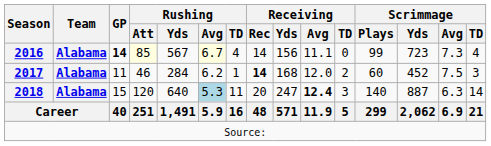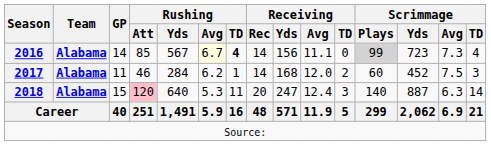2016 | GP: bold -> normal
2016 | Rushing / Att: lightyellow background -> no background
2016 | Rushing / TD: normal -> bold
2016 | Scrimmage / Plays: no background -> lightgrey background
2017 | Receiving / Rec: bold -> normal
2018 | Rushing / Att: no background -> pink background
2018 | Rushing / Avg: lightblue background -> no background
2018 | Receiving / Avg: bold -> normal
